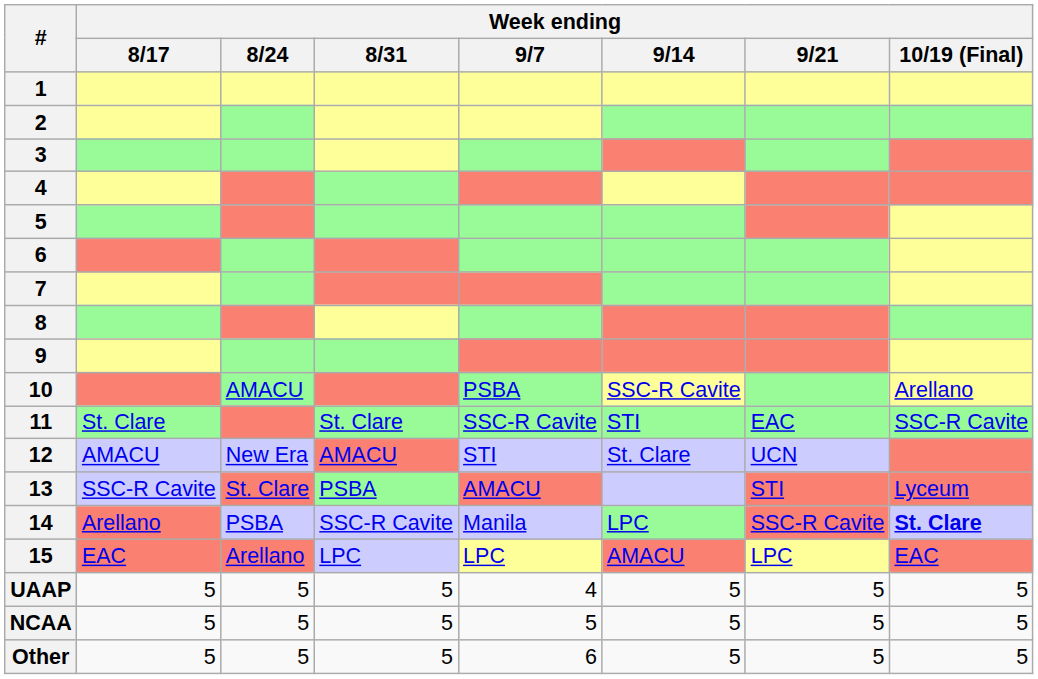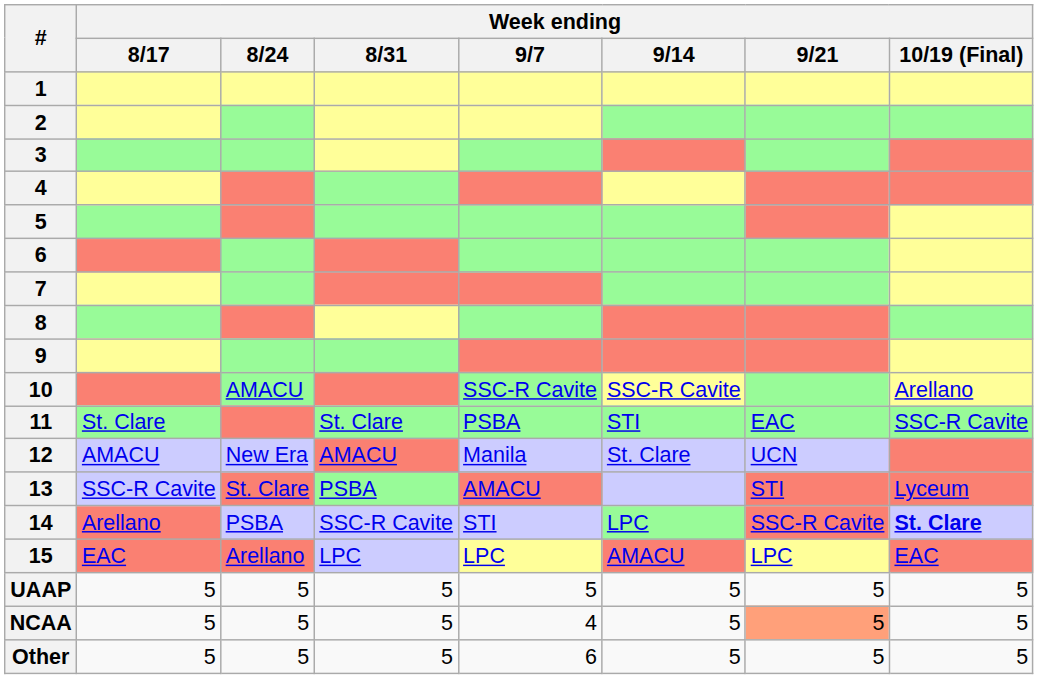10 | Week ending / 9/7: PSBA -> SSC-R Cavite
11 | Week ending / 9/7: SSC-R Cavite -> PSBA
12 | Week ending / 9/7: STI -> Manila
14 | Week ending / 9/7: Manila -> STI
UAAP | Week ending / 9/7: 4 -> 5
NCAA | Week ending / 9/7: 5 -> 4
NCAA | Week ending / 9/21: no background -> lightsalmon background
